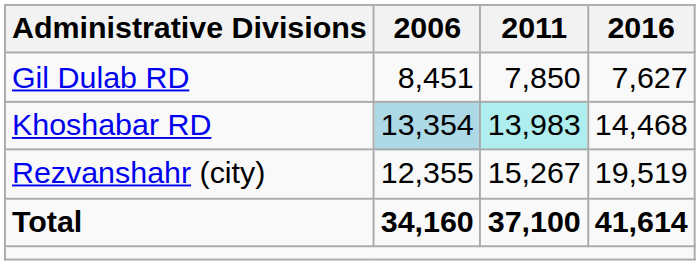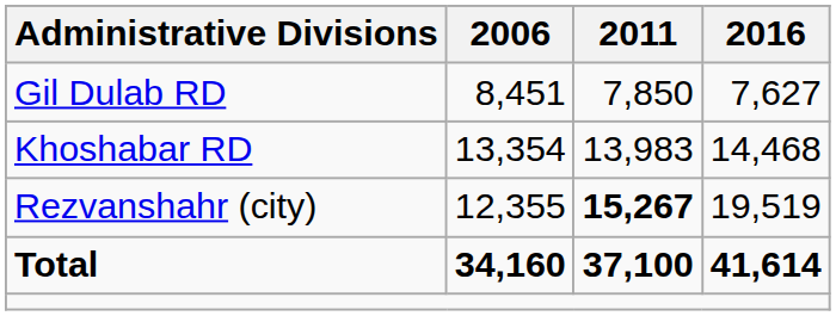Khoshabar RD | 2006: lightblue background -> no background
Khoshabar RD | 2011: paleturquoise background -> no background
Rezvanshahr (city) | 2011: normal -> bold
